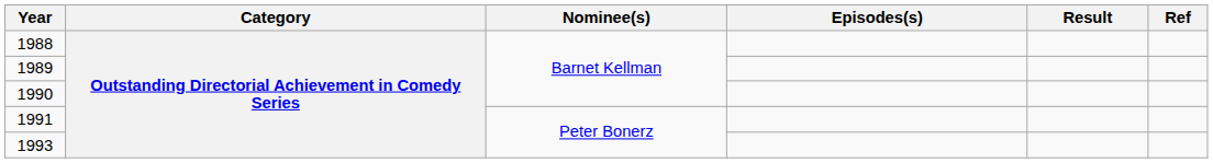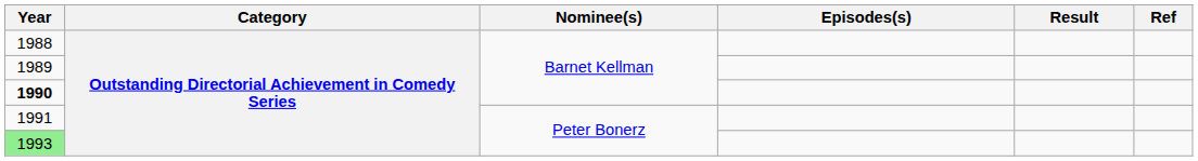1990 | Year: normal -> bold
1993 | Year: no background -> lightgreen background
